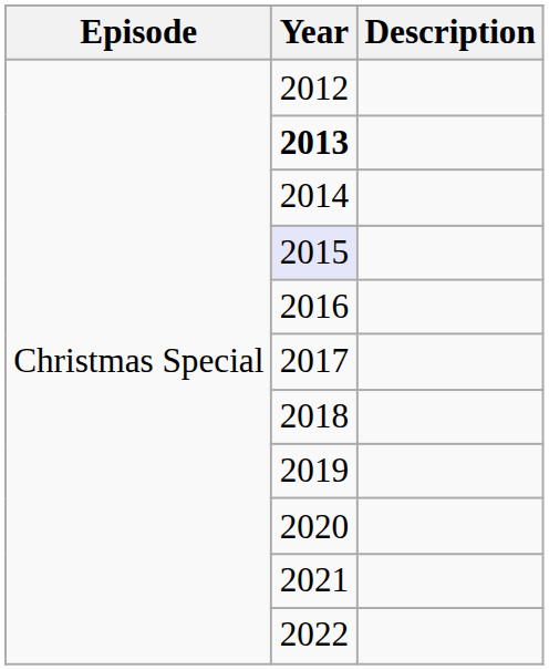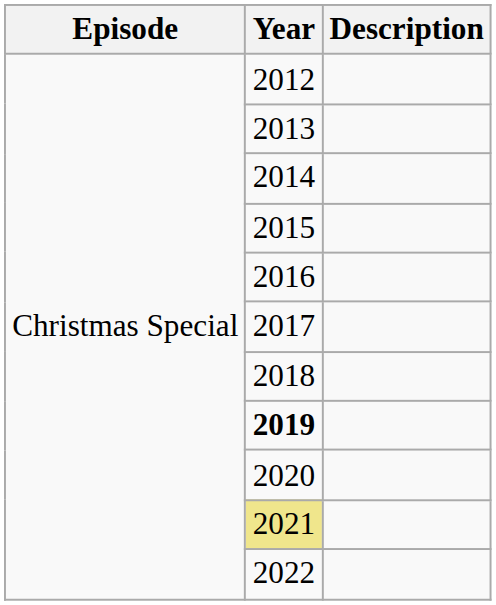2013 | Year: bold -> normal
2015 | Year: lavender background -> no background
2019 | Year: normal -> bold
2021 | Year: no background -> khaki background
